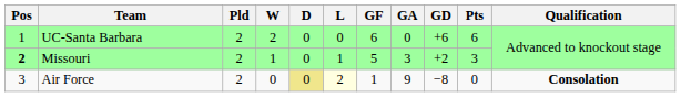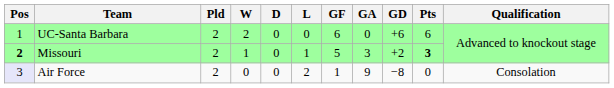Missouri | Pts: normal -> bold
Air Force | Pos: no background -> lavender background
Air Force | D: khaki background -> no background
Air Force | L: lightyellow background -> no background
Air Force | Qualification: bold -> normal
